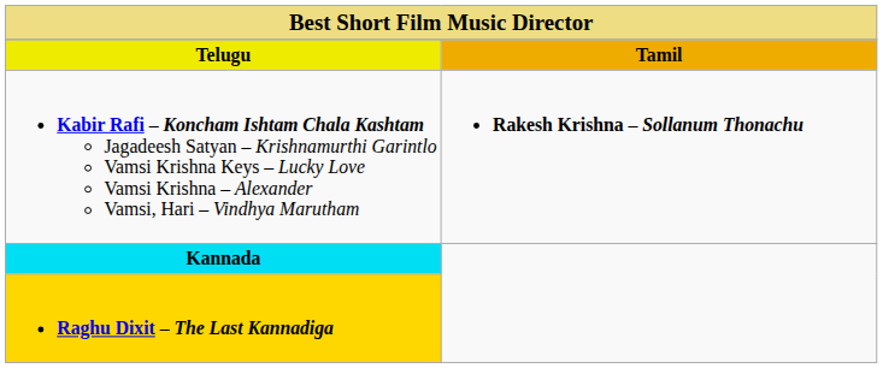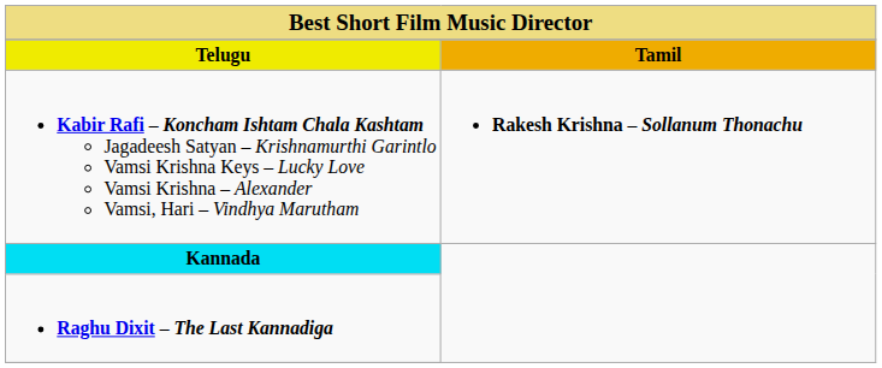Raghu Dixit – The Last Kannadiga | Telugu: gold background -> no background
